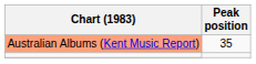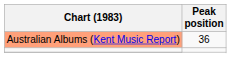row 2 | Peak position: 35 -> 36
